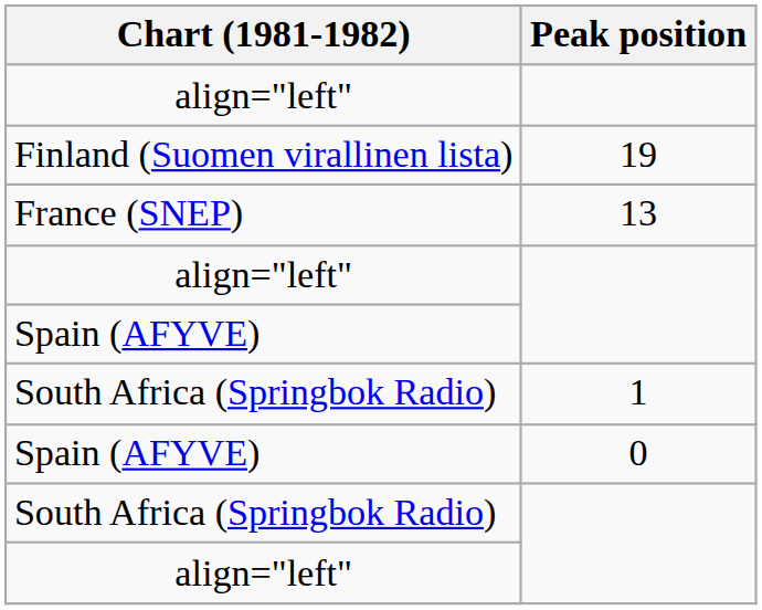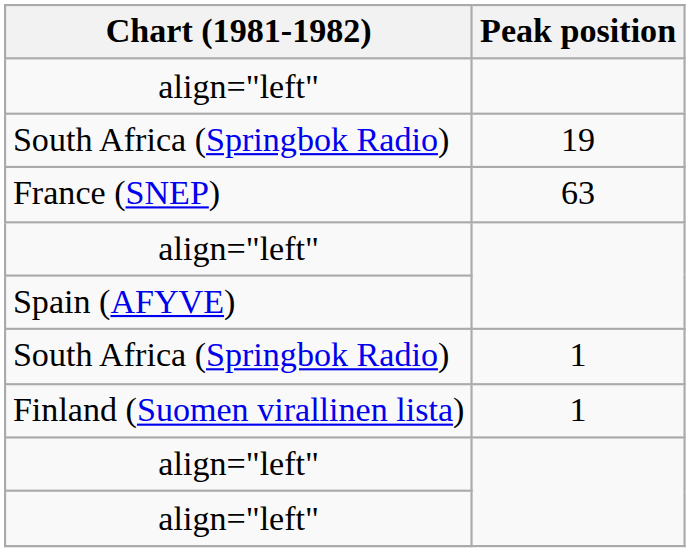row 3 | Chart (1981-1982): Finland (Suomen virallinen lista) -> South Africa (Springbok Radio)
row 4 | Peak position: 13 -> 63
row 8 | Chart (1981-1982): Spain (AFYVE) -> Finland (Suomen virallinen lista)
row 8 | Peak position: 0 -> 1
row 9 | Chart (1981-1982): South Africa (Springbok Radio) -> align="left"
